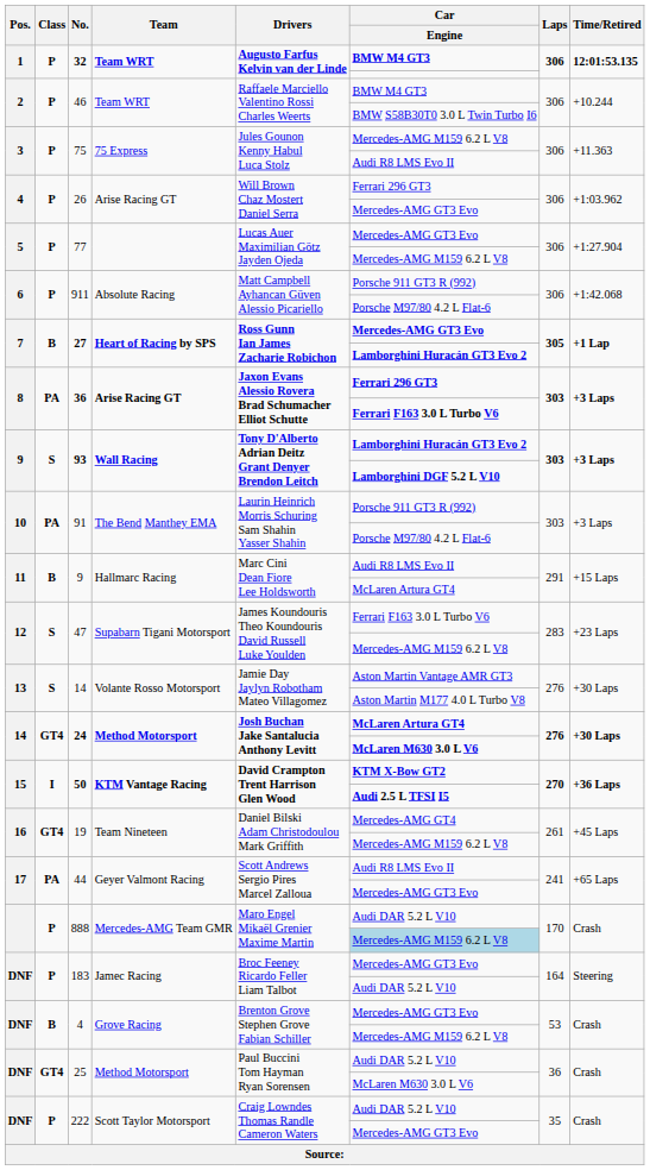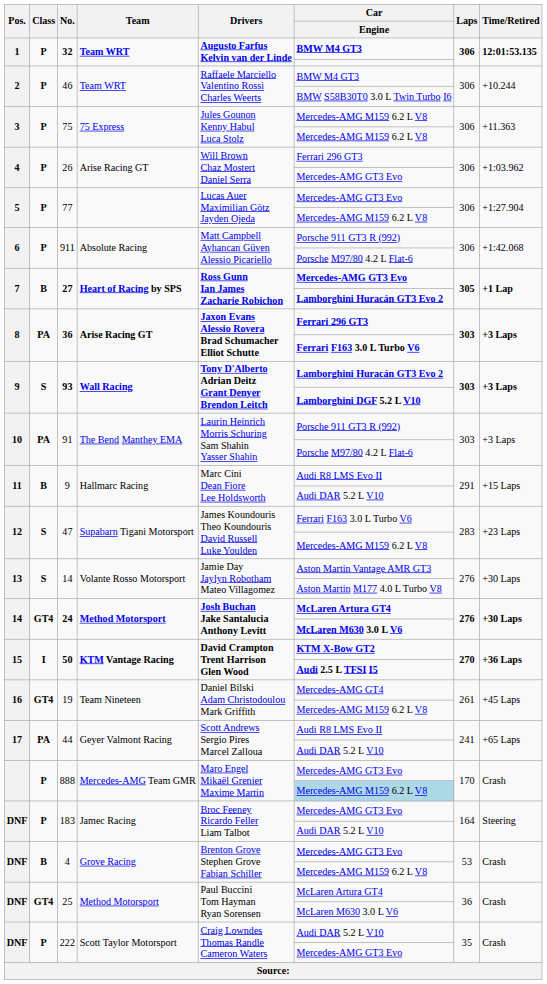row 8 | Car / Engine: Audi R8 LMS Evo II -> Mercedes-AMG M159 6.2 L V8
row 24 | Car / Engine: McLaren Artura GT4 -> Audi DAR 5.2 L V10
row 36 | Car / Engine: Mercedes-AMG GT3 Evo -> Audi DAR 5.2 L V10
row 37 | Car / Engine: Audi DAR 5.2 L V10 -> Mercedes-AMG GT3 Evo
row 43 | Car / Engine: Audi DAR 5.2 L V10 -> McLaren Artura GT4
